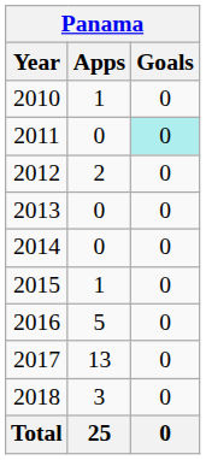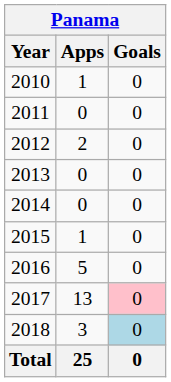2011 | Goals: paleturquoise background -> no background
2017 | Goals: no background -> pink background
2018 | Goals: no background -> lightblue background
